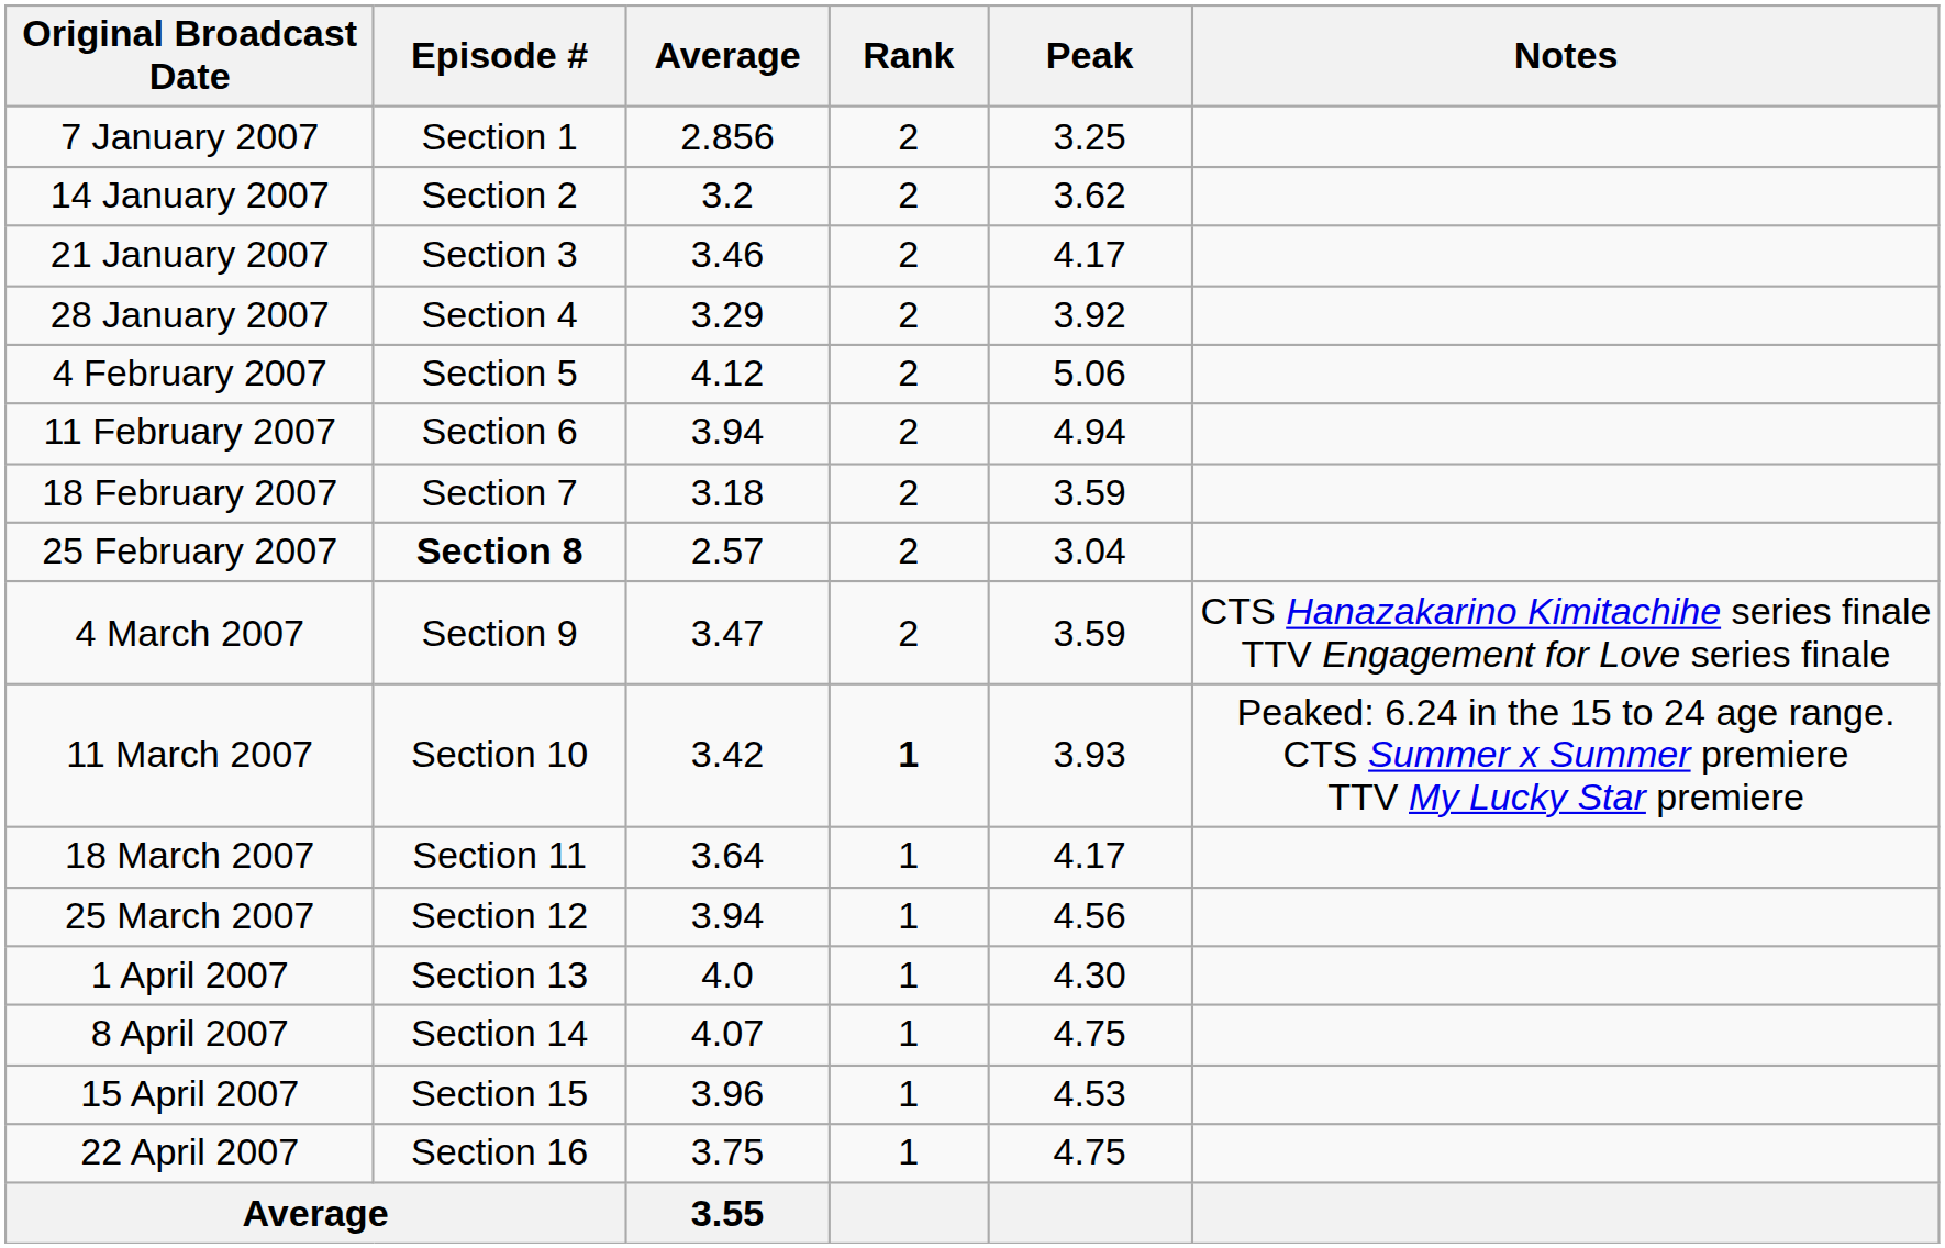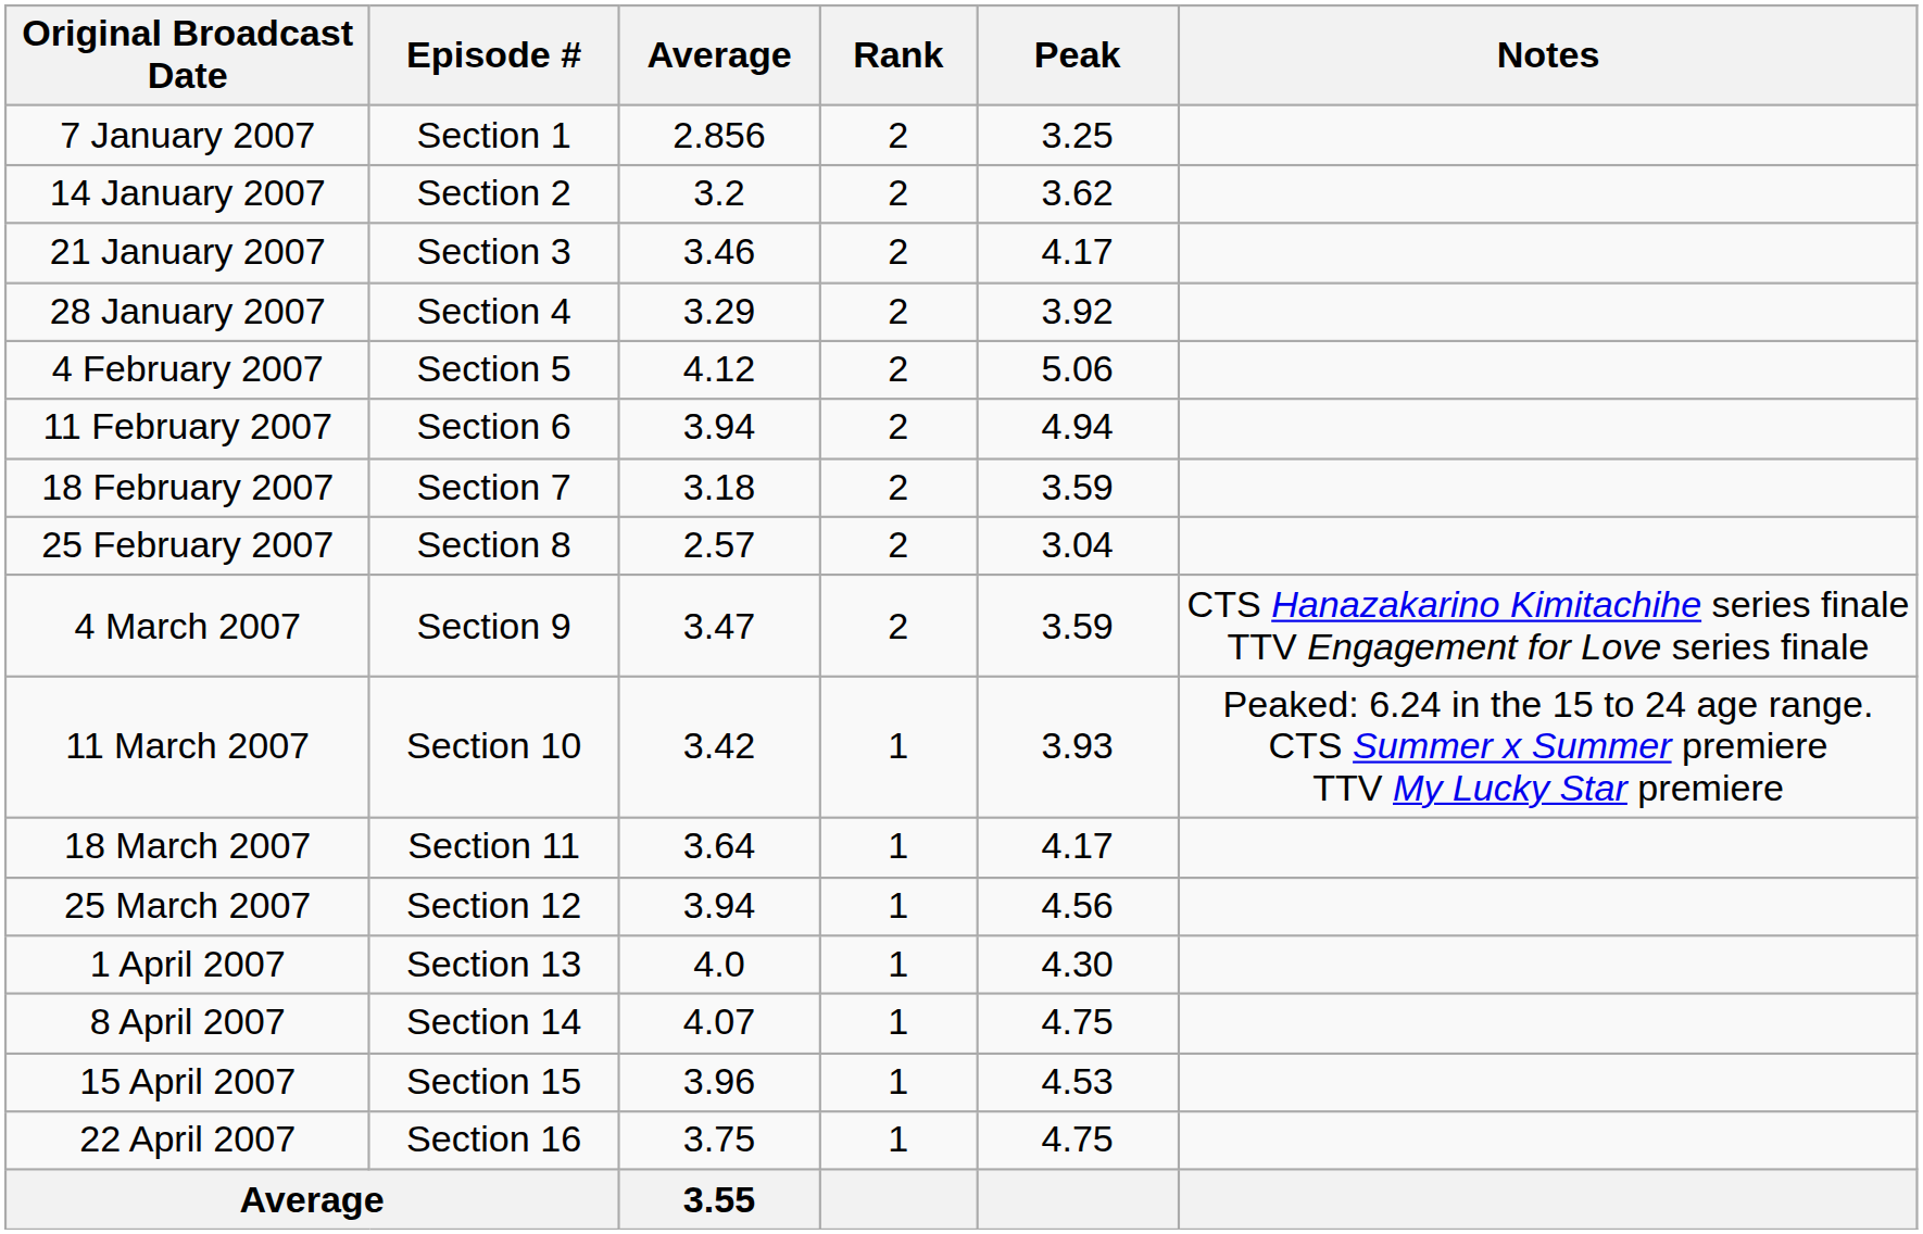25 February 2007 | Episode #: bold -> normal
11 March 2007 | Rank: bold -> normal
